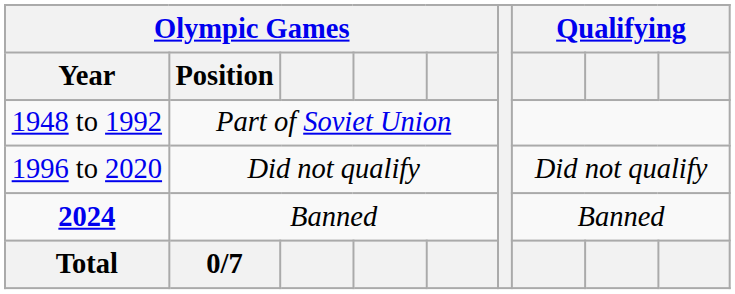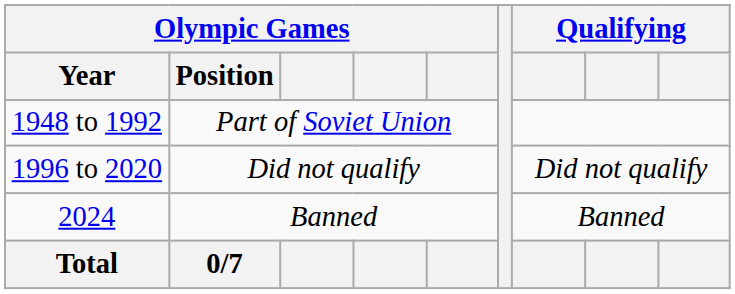2024 | Olympic Games / Year: bold -> normal
